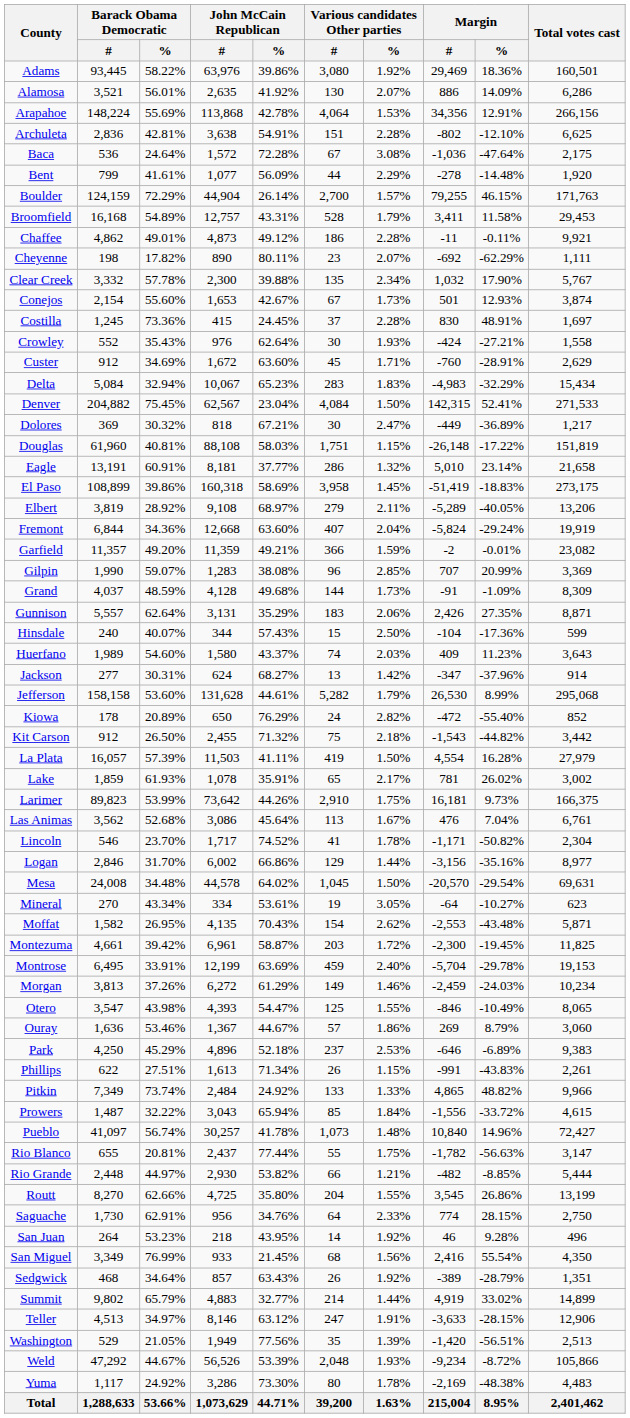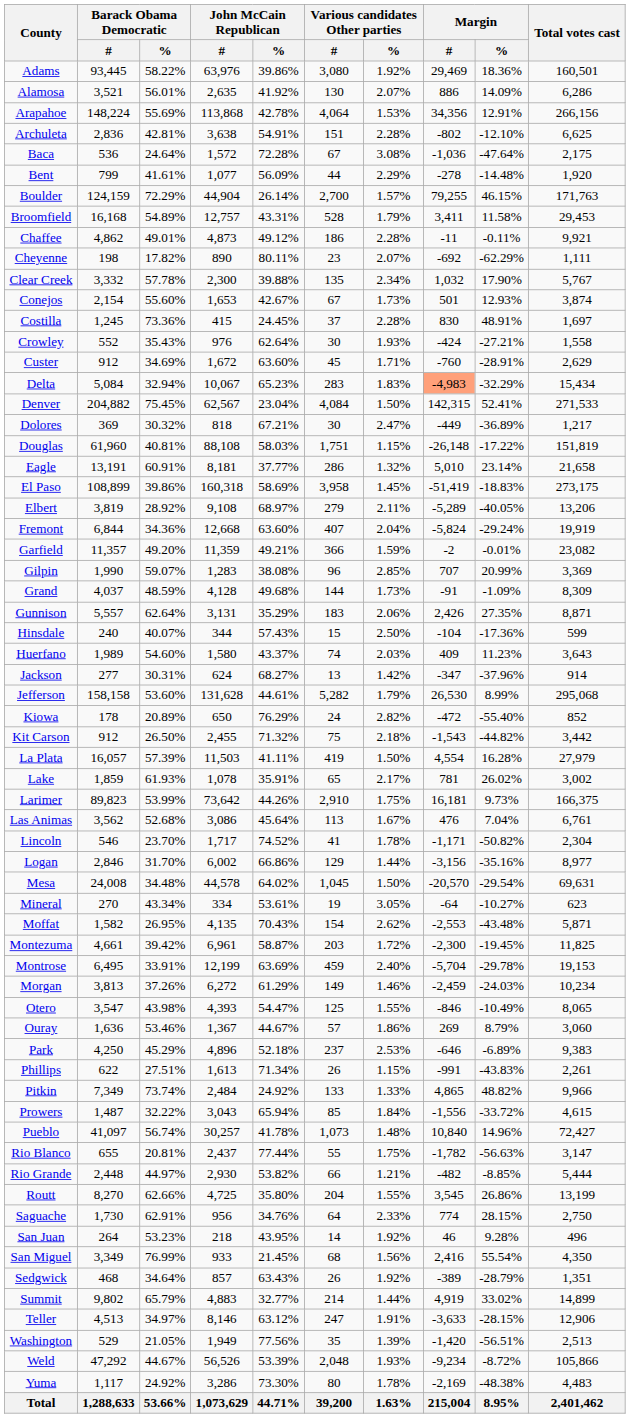Delta | Margin / #: no background -> lightsalmon background
